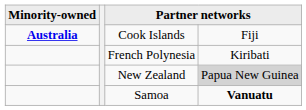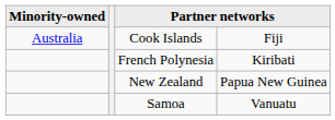Cook Islands | Minority-owned: bold -> normal
New Zealand | column 4: lightgrey background -> no background
Samoa | column 4: bold -> normal
